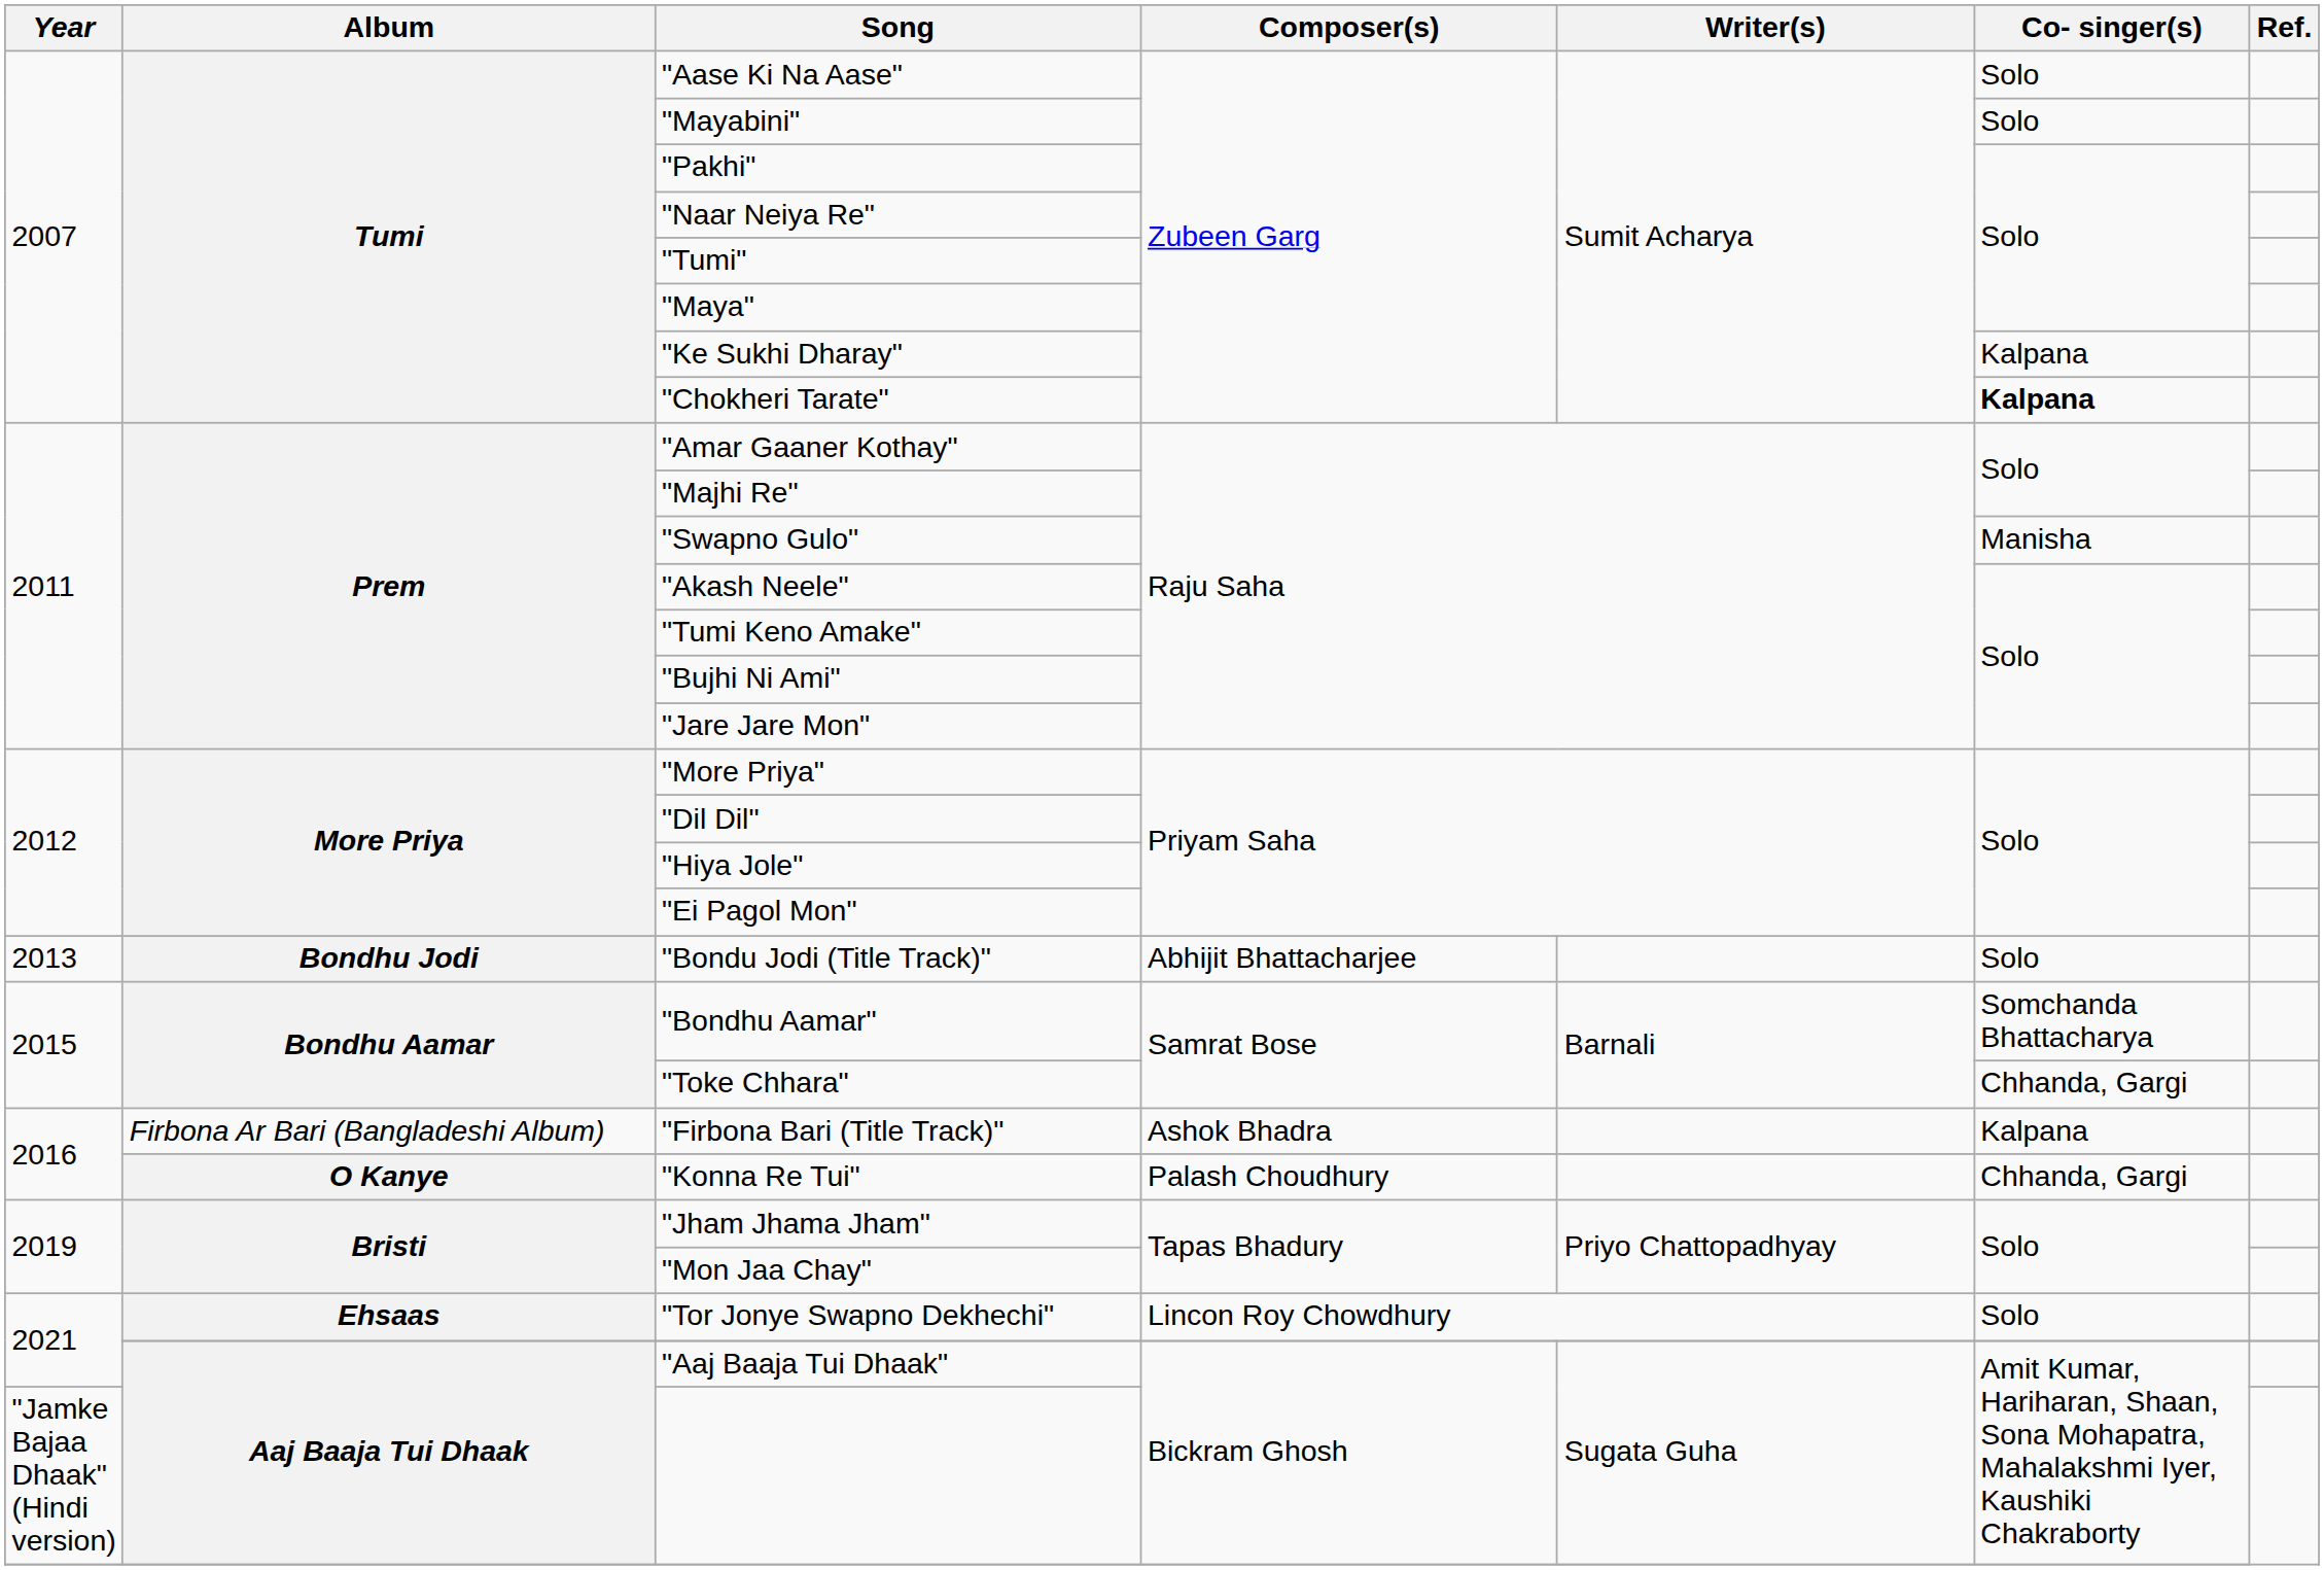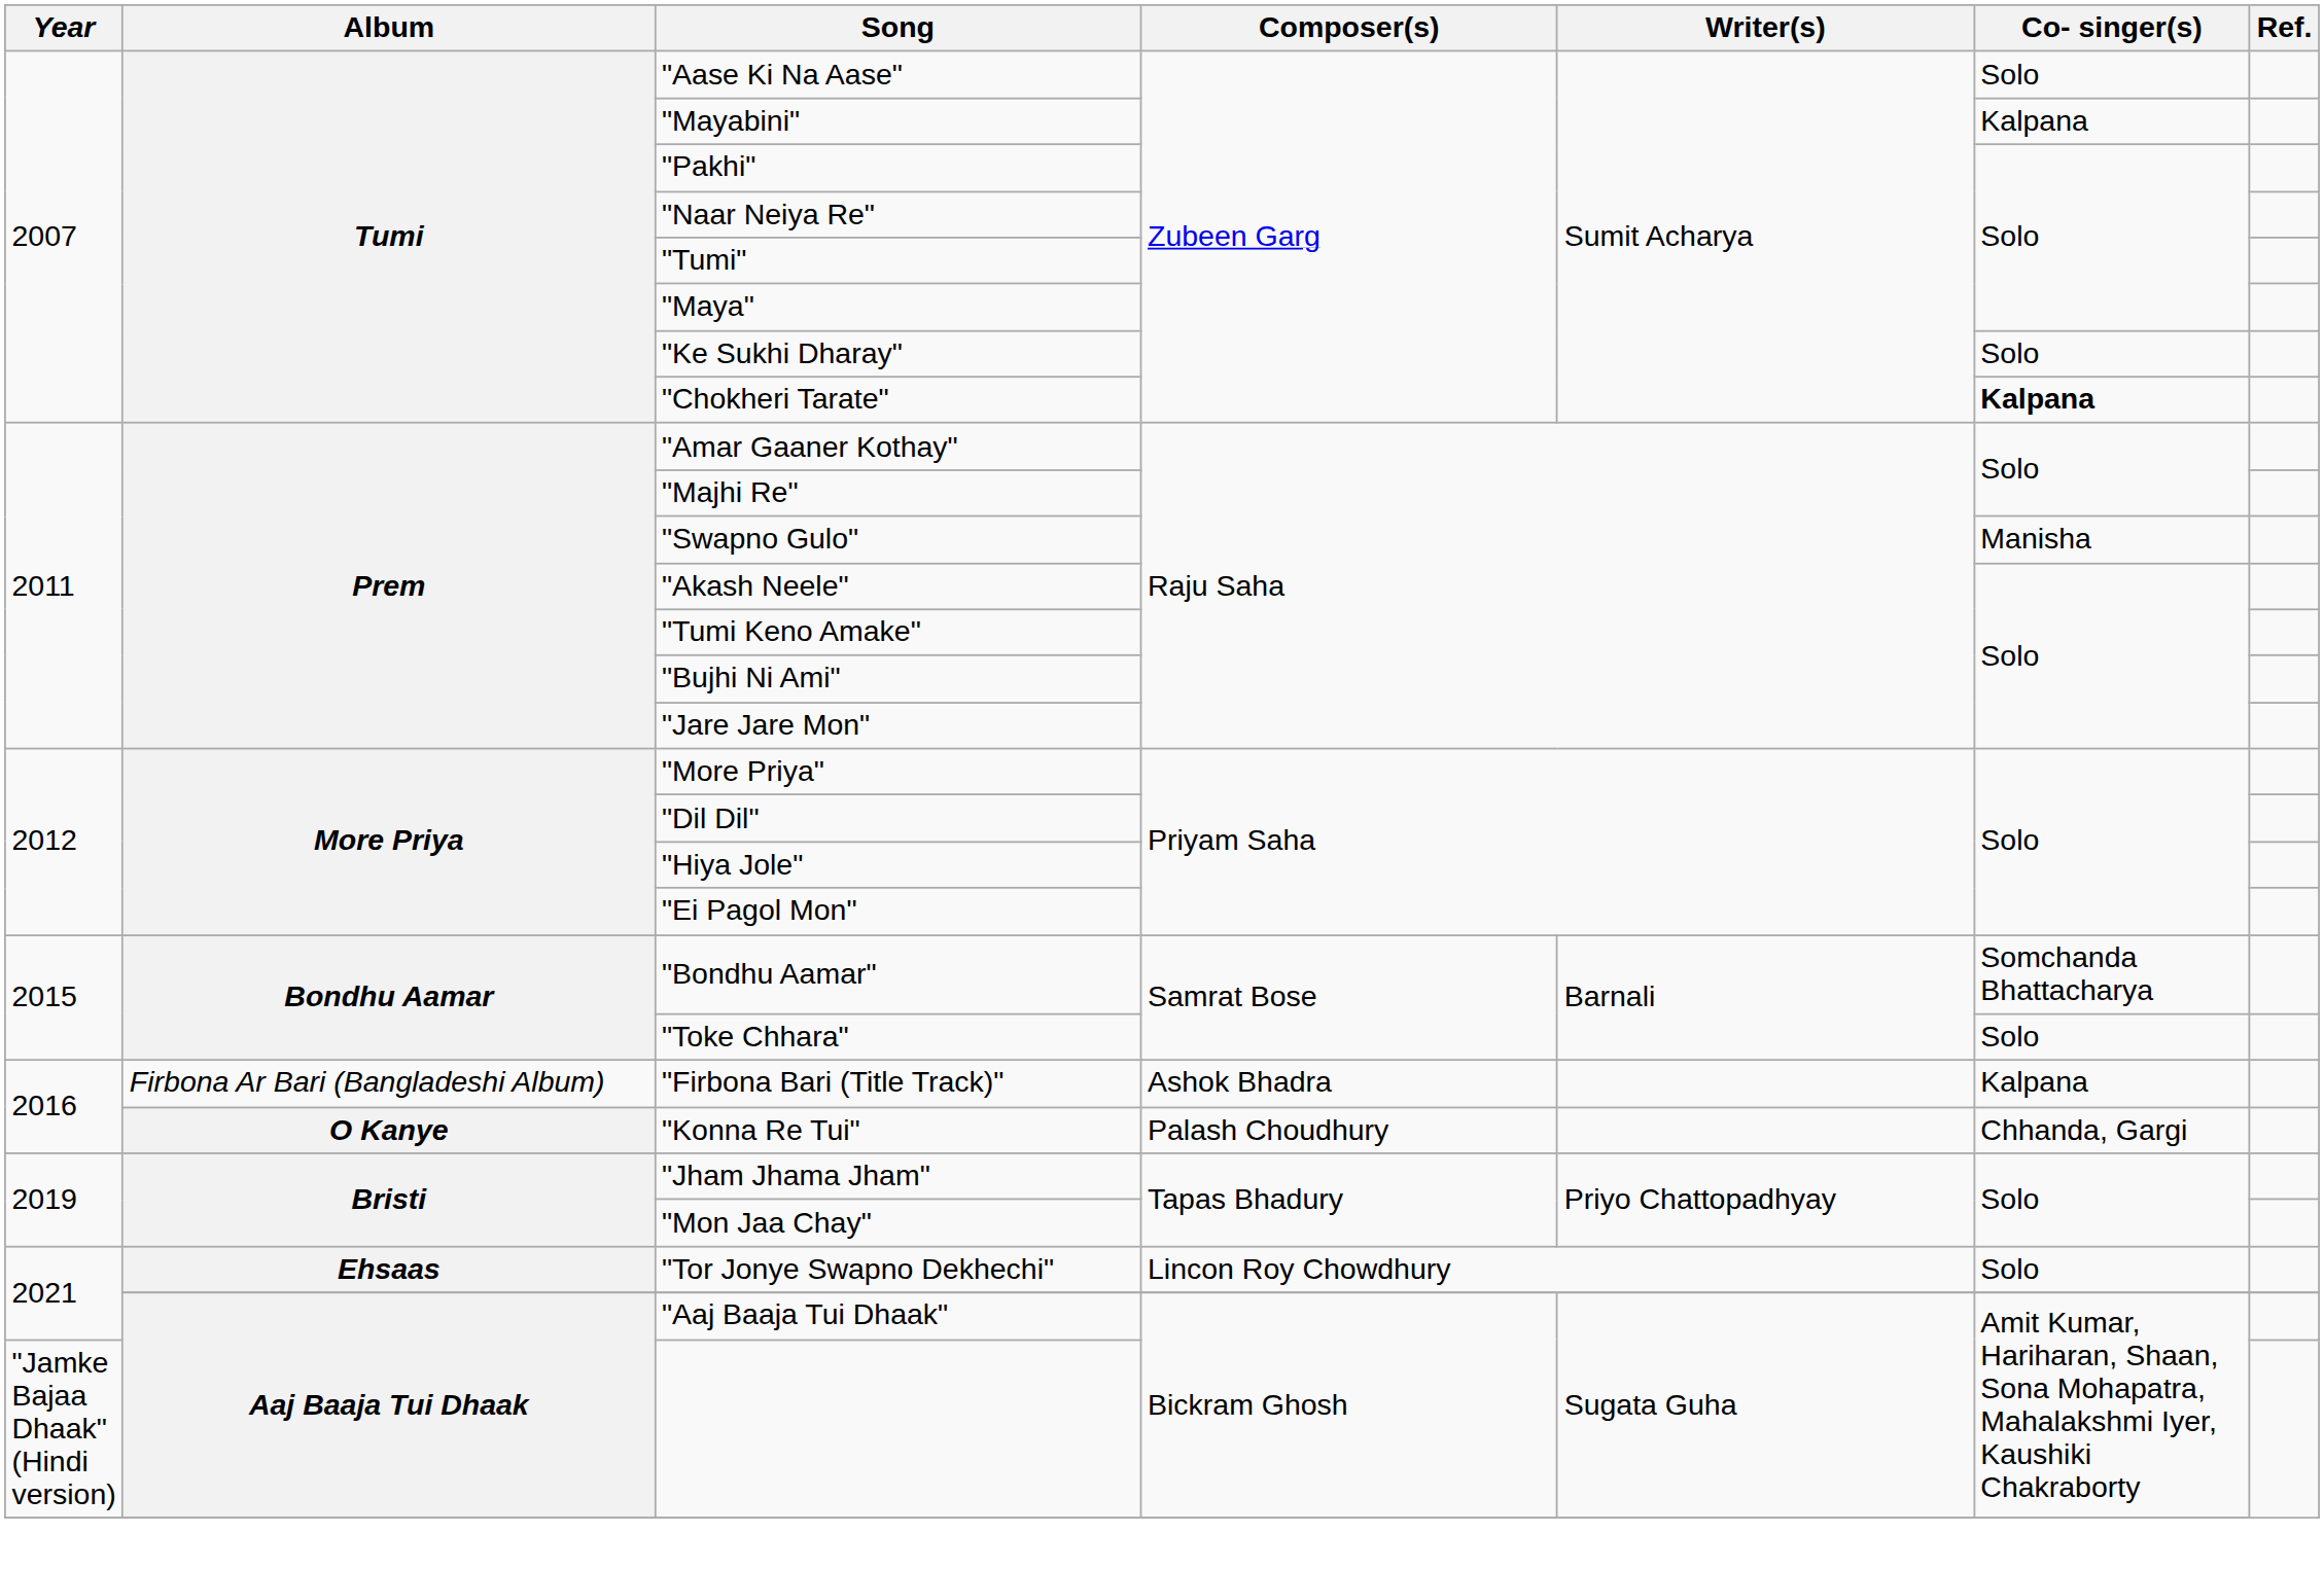"Mayabini" | Co- singer(s): Solo -> Kalpana
"Ke Sukhi Dharay" | Co- singer(s): Kalpana -> Solo
- row: 2013 | Bondhu Jodi | "Bondu Jodi (Title Track)" | Abhijit Bhattacharjee | Solo
"Toke Chhara" | Co- singer(s): Chhanda, Gargi -> Solo
